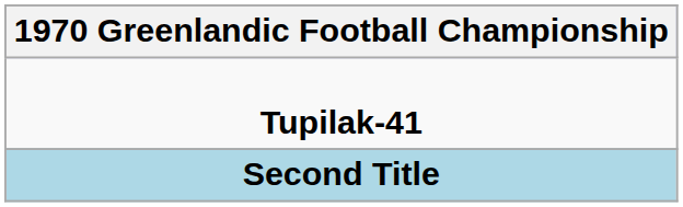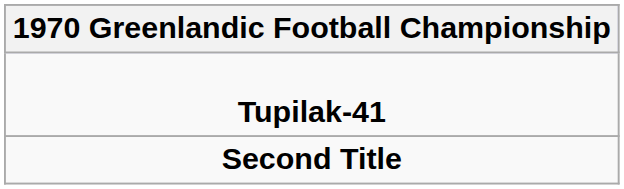row 3 | column 1: lightblue background -> no background
